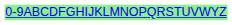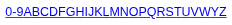row 1 | column 1: lightgreen background -> no background
